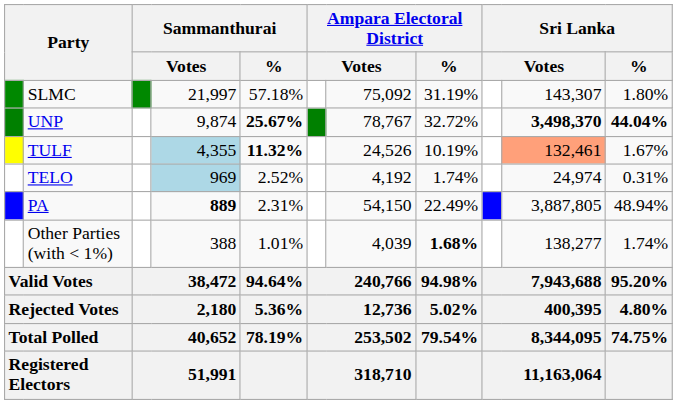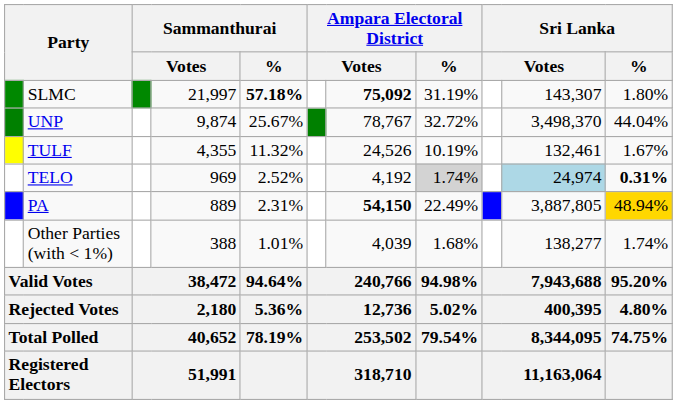SLMC | Sammanthurai / %: normal -> bold
SLMC | column 7: normal -> bold
UNP | Sammanthurai / %: bold -> normal
UNP | column 10: bold -> normal
UNP | Sri Lanka / %: bold -> normal
TULF | column 4: lightblue background -> no background
TULF | Sammanthurai / %: bold -> normal
TULF | column 10: lightsalmon background -> no background
TELO | column 4: lightblue background -> no background
TELO | Ampara Electoral District / %: no background -> lightgrey background
TELO | column 10: no background -> lightblue background
TELO | Sri Lanka / %: normal -> bold
PA | column 4: bold -> normal
PA | column 7: normal -> bold
PA | Sri Lanka / %: no background -> gold background
Other Parties (with < 1%) | Ampara Electoral District / %: bold -> normal
